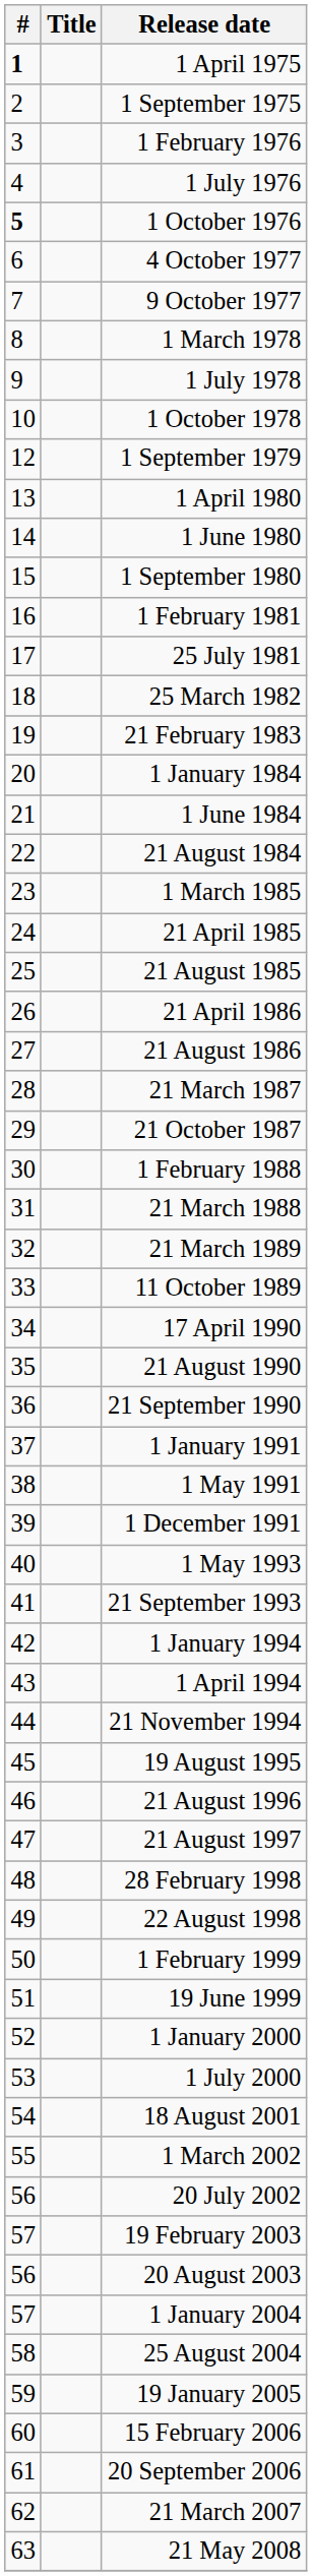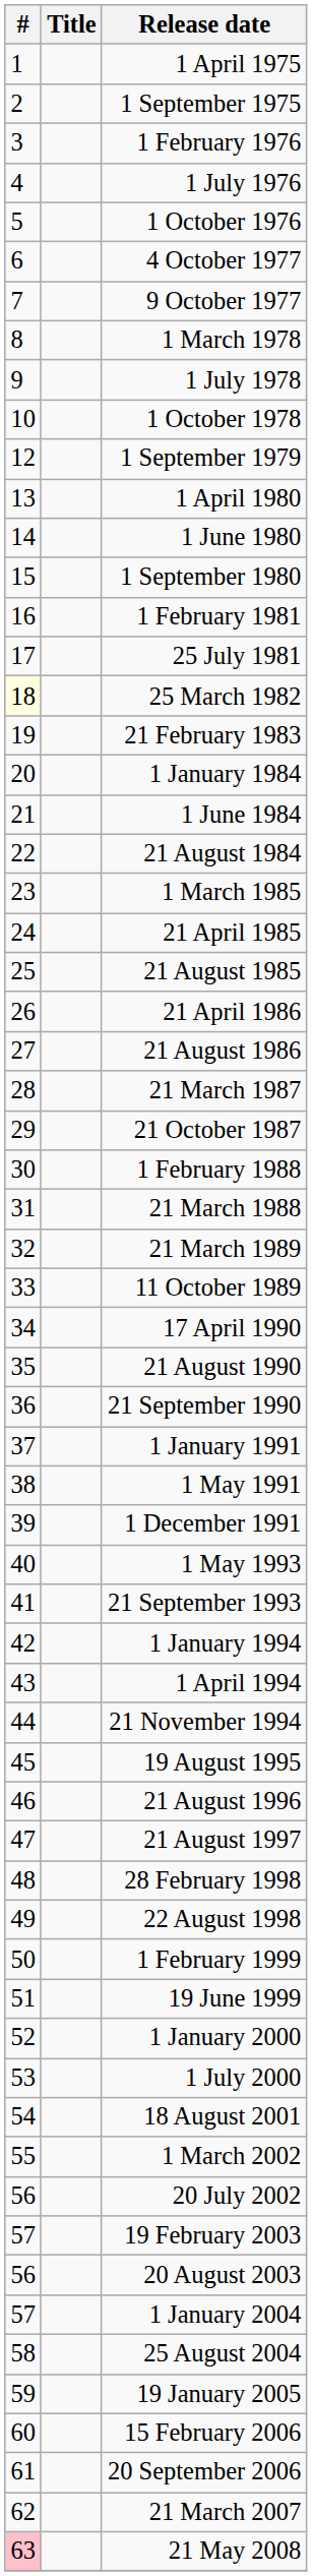1 April 1975 | #: bold -> normal
1 October 1976 | #: bold -> normal
25 March 1982 | #: no background -> lightyellow background
21 May 2008 | #: no background -> pink background
